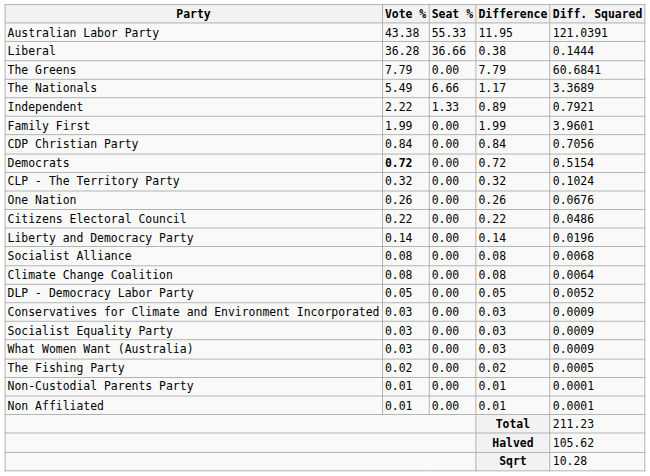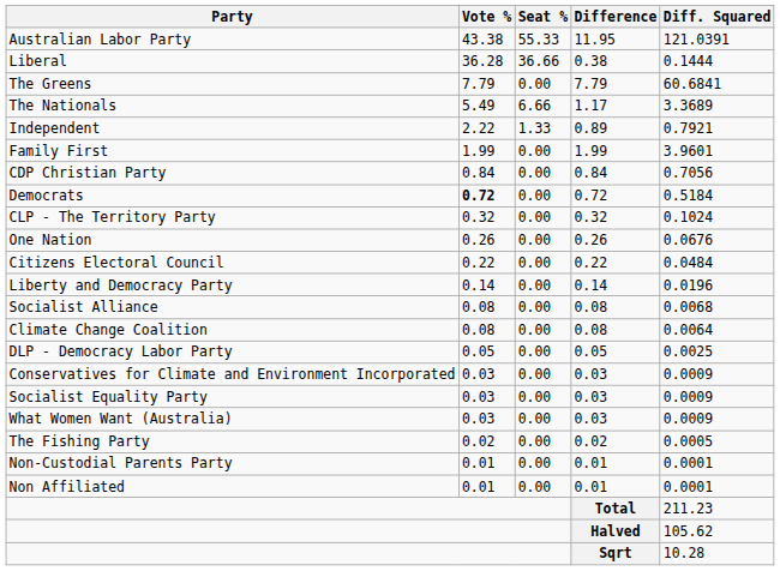Democrats | Diff. Squared: 0.5154 -> 0.5184
Citizens Electoral Council | Diff. Squared: 0.0486 -> 0.0484
DLP - Democracy Labor Party | Diff. Squared: 0.0052 -> 0.0025
